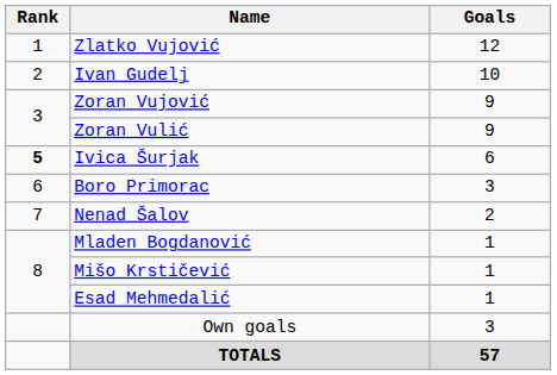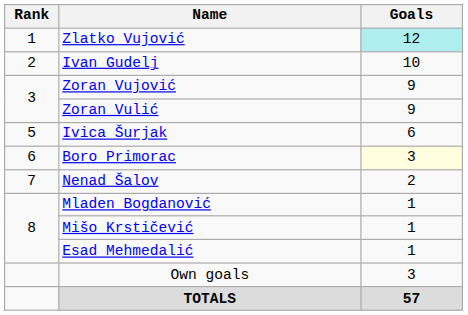Zlatko Vujović | Goals: no background -> paleturquoise background
Ivica Šurjak | Rank: bold -> normal
Boro Primorac | Goals: no background -> lightyellow background
